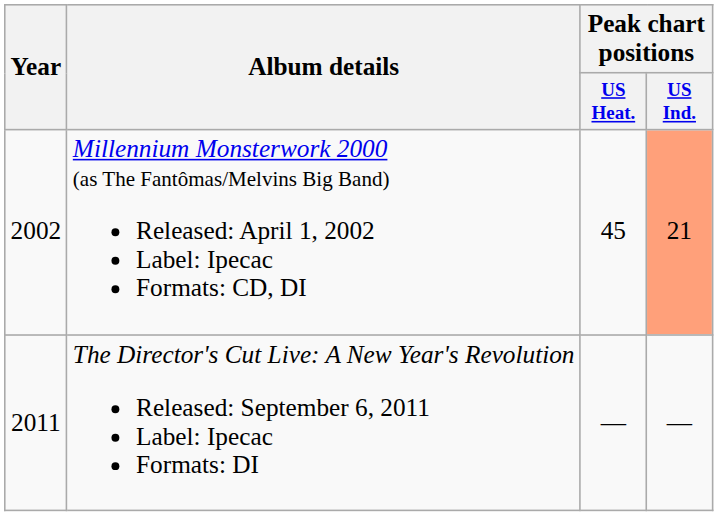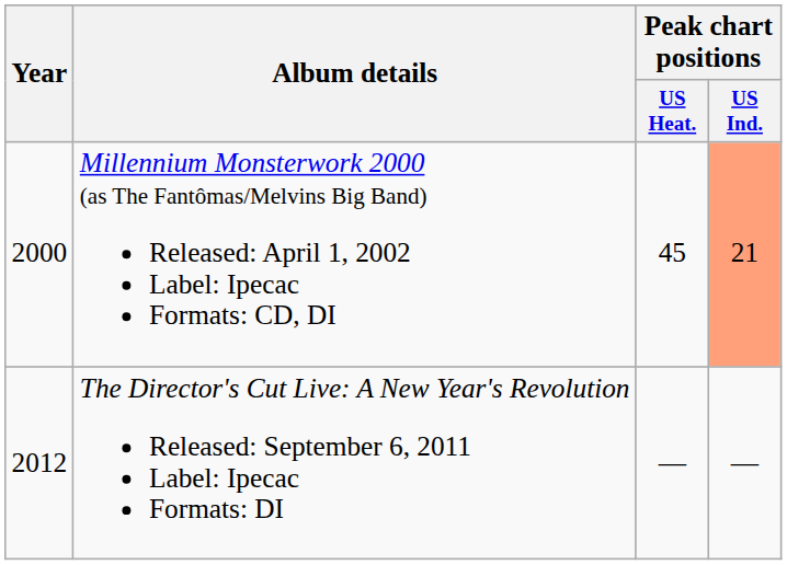row 3 | Year: 2002 -> 2000
row 4 | Year: 2011 -> 2012
